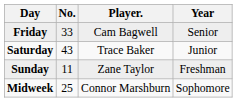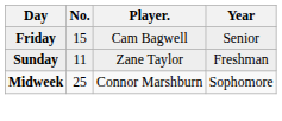Friday | No.: 33 -> 15
- row: Saturday | 43 | Trace Baker | Junior
